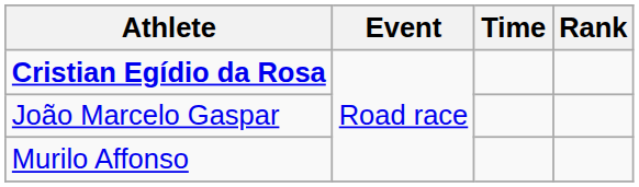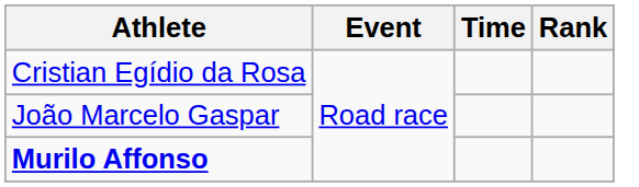Cristian Egídio da Rosa | Athlete: bold -> normal
Murilo Affonso | Athlete: normal -> bold
